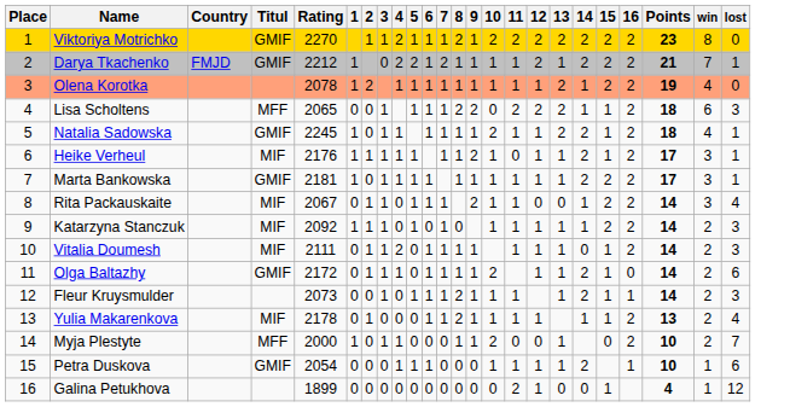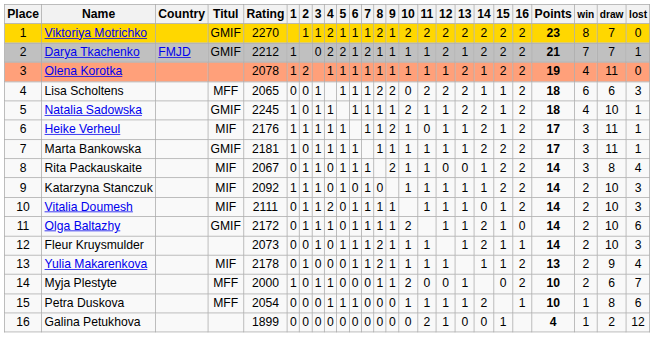+ column: draw | 7 | 7 | 11 | 6 | 10 | 11 | 11 | 8 | 10 | 10 | 10 | 10 | 9 | 6 | 8 | 2
Petra Duskova | Titul: GMIF -> MFF
